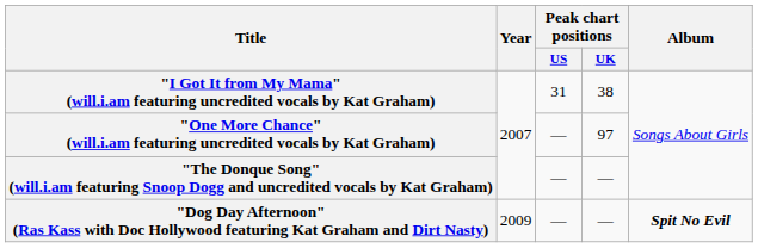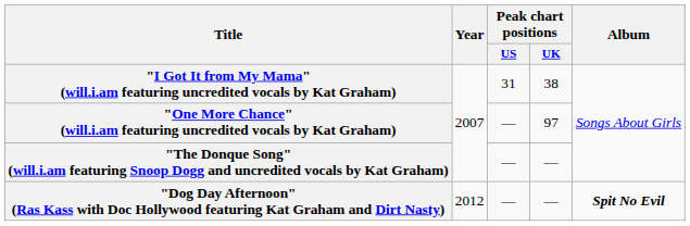row 6 | Year: 2009 -> 2012
